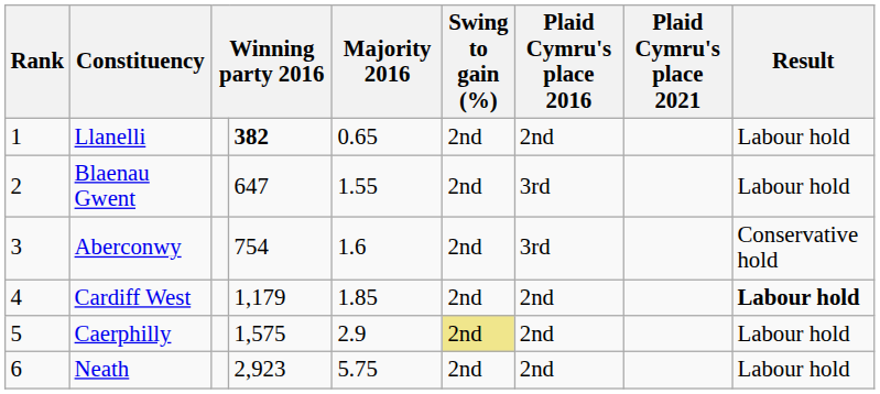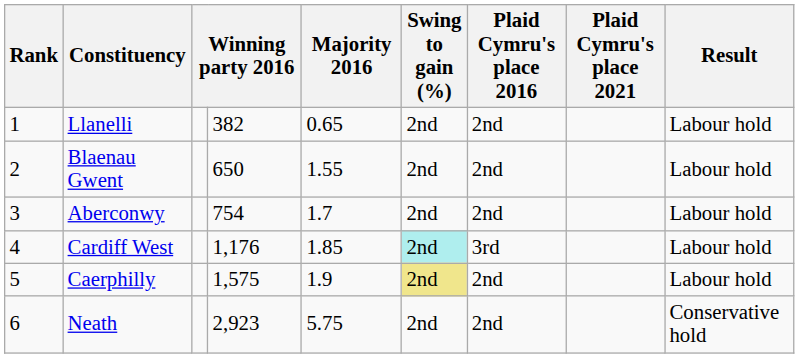Llanelli | column 4: bold -> normal
Blaenau Gwent | column 4: 647 -> 650
Blaenau Gwent | Plaid Cymru's place 2016: 3rd -> 2nd
Aberconwy | Majority 2016: 1.6 -> 1.7
Aberconwy | Plaid Cymru's place 2016: 3rd -> 2nd
Aberconwy | column 9: Conservative hold -> Labour hold
Cardiff West | column 4: 1,179 -> 1,176
Cardiff West | Swing to gain (%): no background -> paleturquoise background
Cardiff West | Plaid Cymru's place 2016: 2nd -> 3rd
Cardiff West | column 9: bold -> normal
Caerphilly | Majority 2016: 2.9 -> 1.9
Neath | column 9: Labour hold -> Conservative hold
